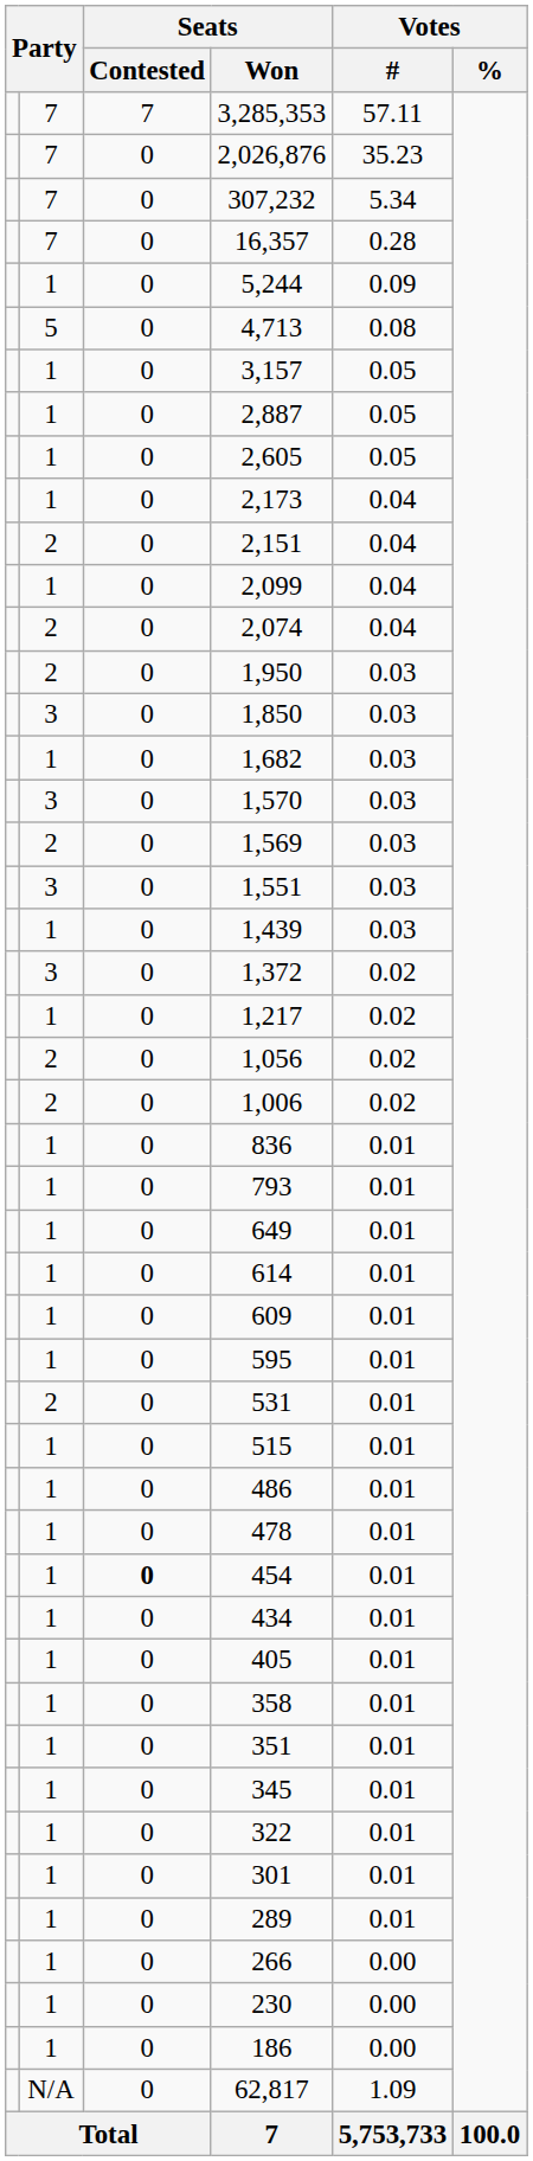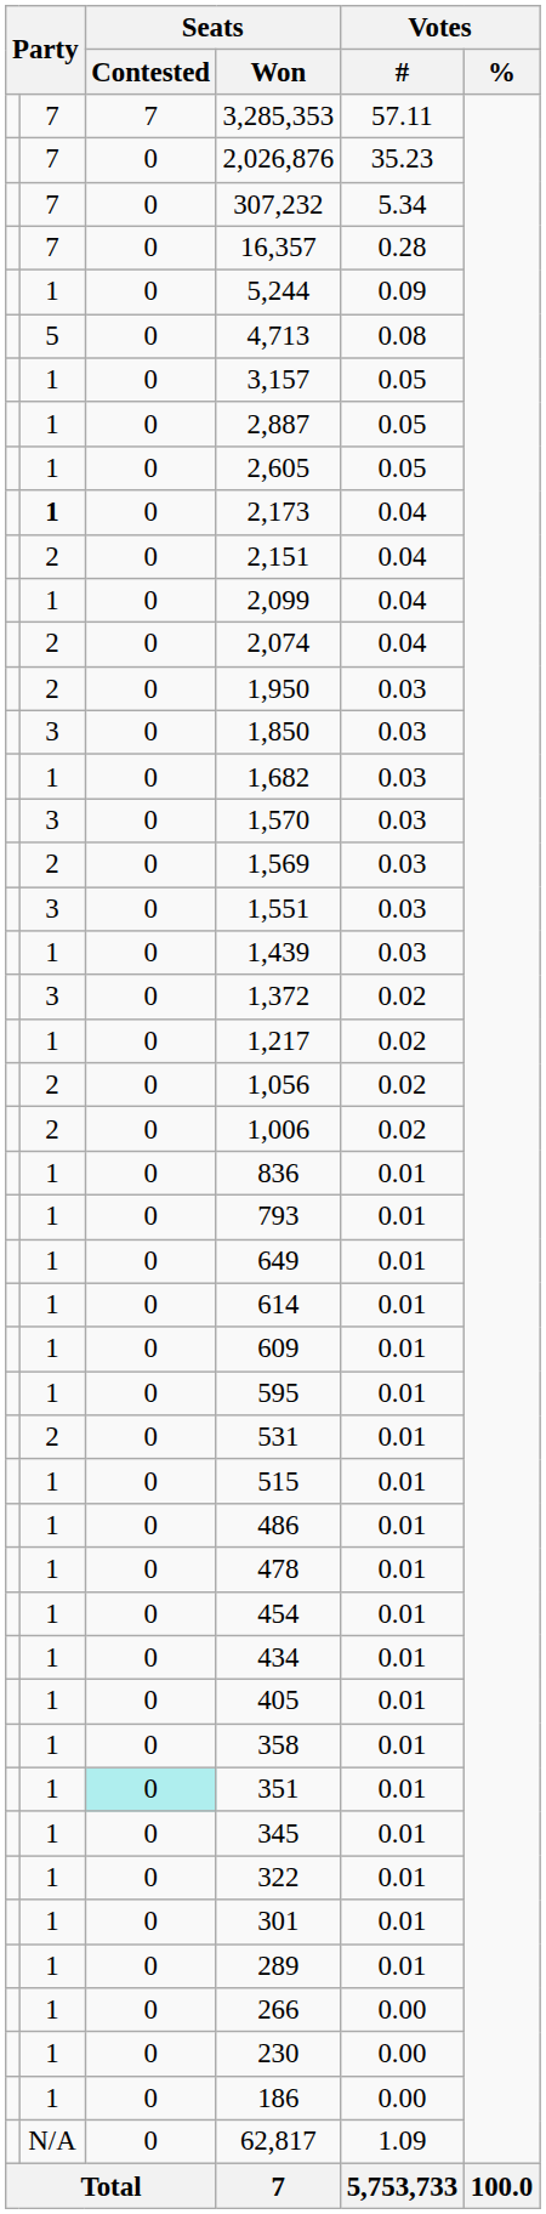2,173 | column 2: normal -> bold
454 | Seats / Contested: bold -> normal
351 | Seats / Contested: no background -> paleturquoise background
